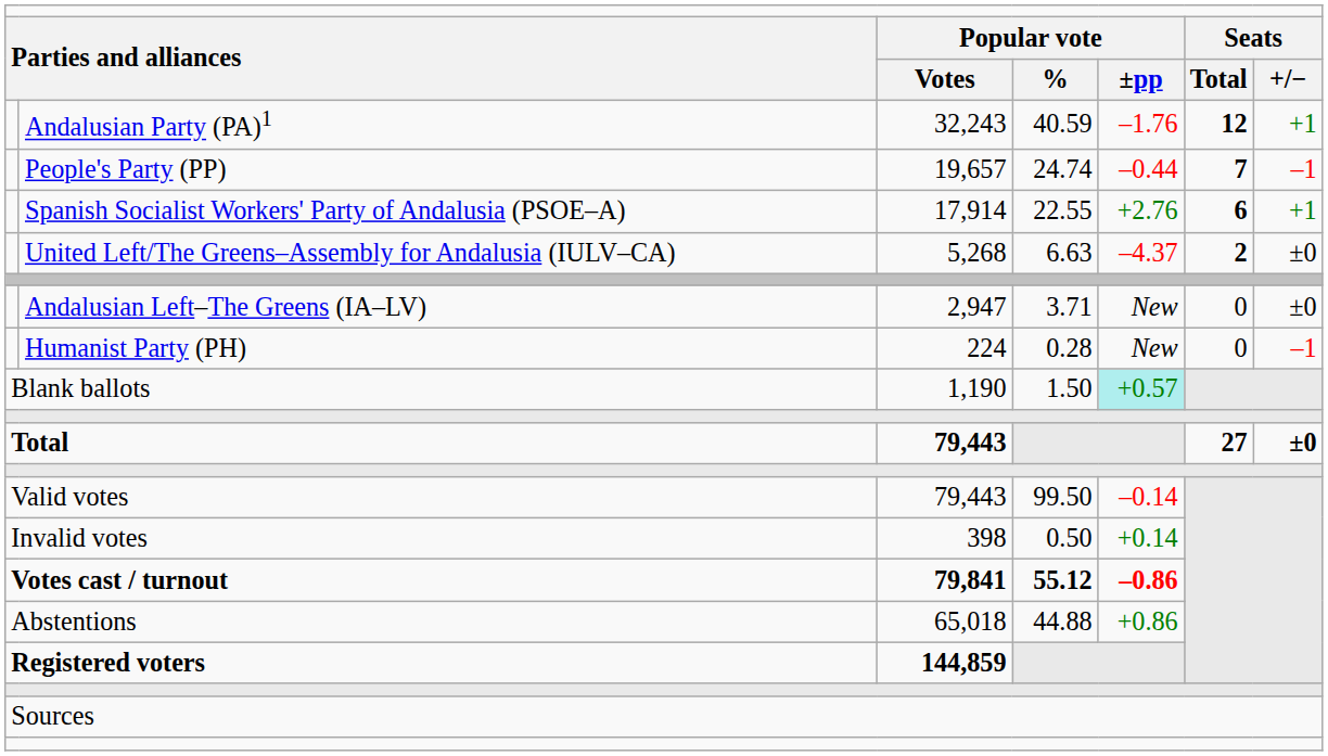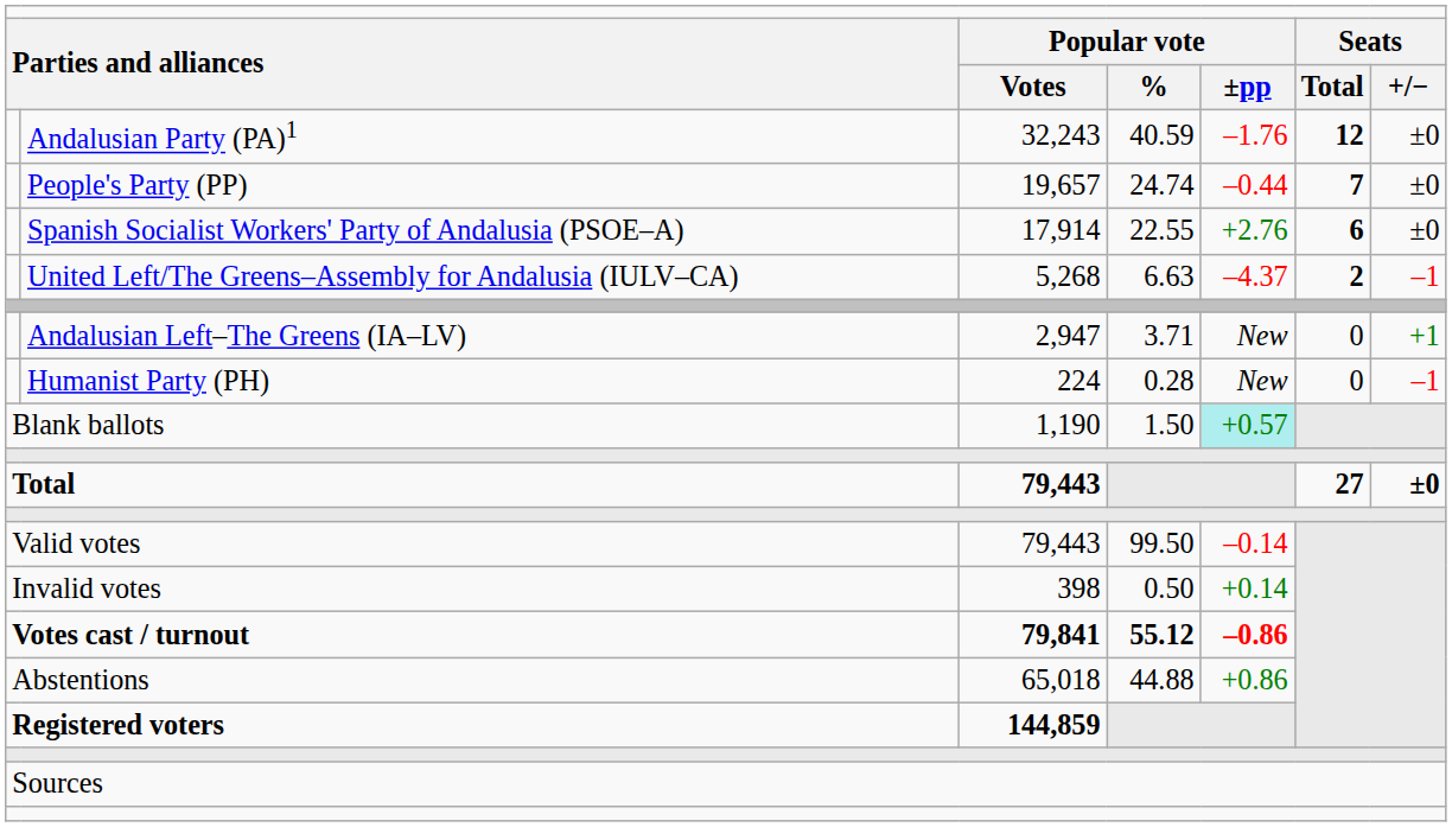Andalusian Party (PA)1 | column 7: +1 -> ±0
People's Party (PP) | column 7: –1 -> ±0
Spanish Socialist Workers' Party of Andalusia (PSOE–A) | column 7: +1 -> ±0
United Left/The Greens–Assembly for Andalusia (IULV–CA) | column 7: ±0 -> –1
Andalusian Left–The Greens (IA–LV) | column 7: ±0 -> +1
